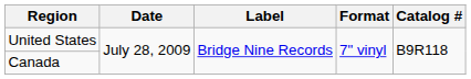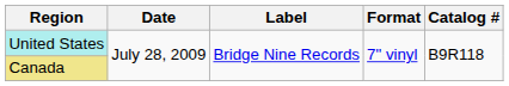United States | Region: no background -> paleturquoise background
Canada | Region: no background -> khaki background
